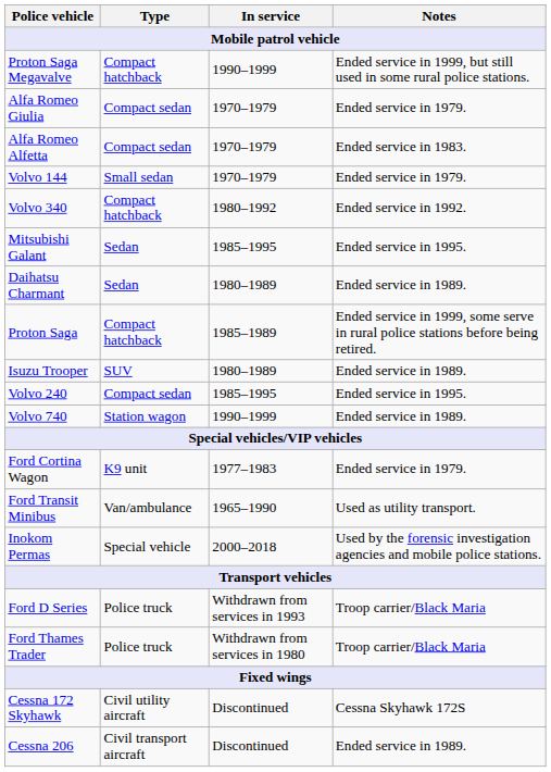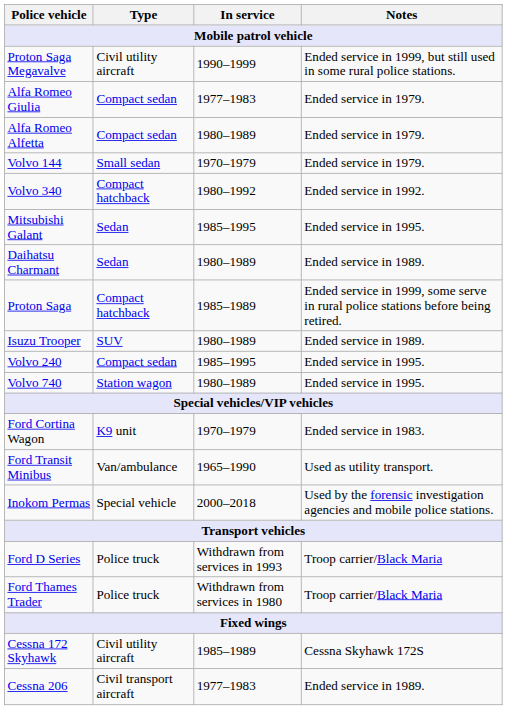Proton Saga Megavalve | Type: Compact hatchback -> Civil utility aircraft
Alfa Romeo Giulia | In service: 1970–1979 -> 1977–1983
Alfa Romeo Alfetta | In service: 1970–1979 -> 1980–1989
Alfa Romeo Alfetta | Notes: Ended service in 1983. -> Ended service in 1979.
Volvo 740 | In service: 1990–1999 -> 1980–1989
Volvo 740 | Notes: Ended service in 1989. -> Ended service in 1995.
Ford Cortina Wagon | In service: 1977–1983 -> 1970–1979
Ford Cortina Wagon | Notes: Ended service in 1979. -> Ended service in 1983.
Cessna 172 Skyhawk | In service: Discontinued -> 1985–1989
Cessna 206 | In service: Discontinued -> 1977–1983
